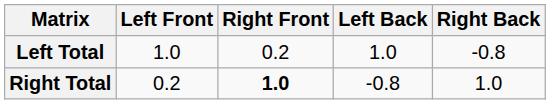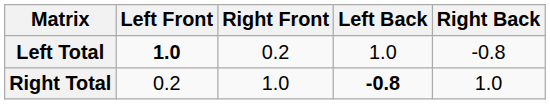row 2 | Left Front: normal -> bold
row 3 | Right Front: bold -> normal
row 3 | Left Back: normal -> bold
